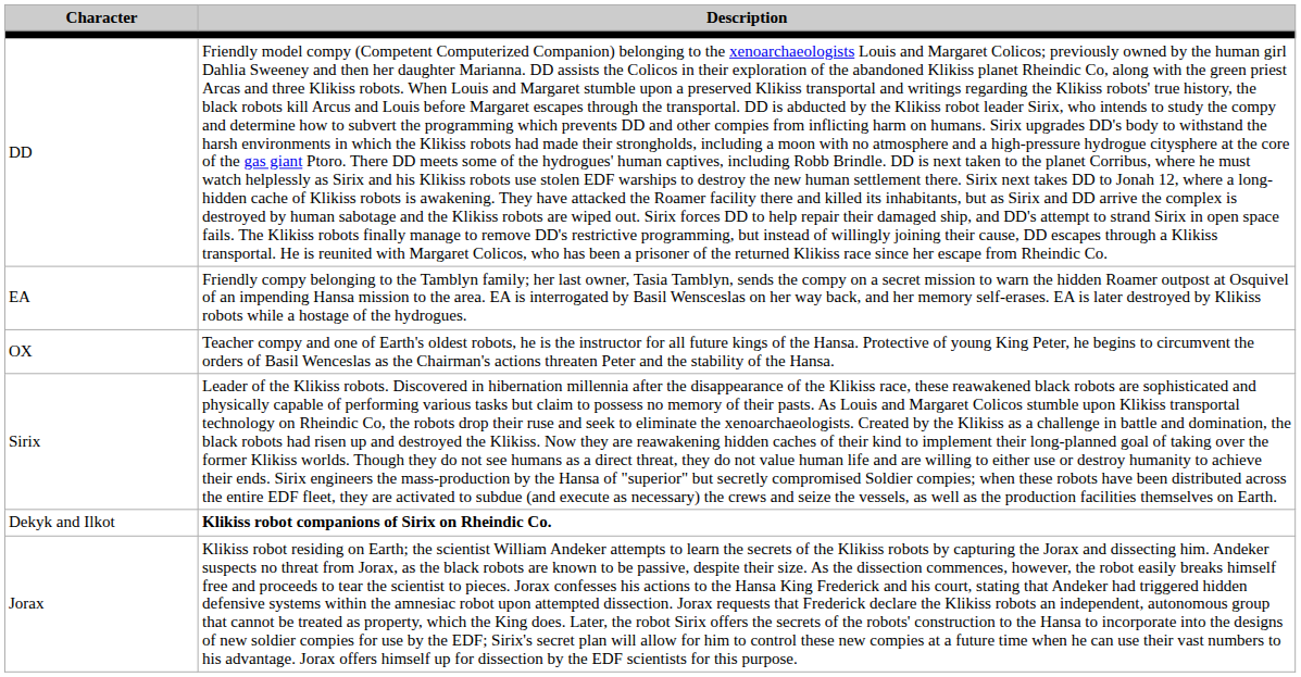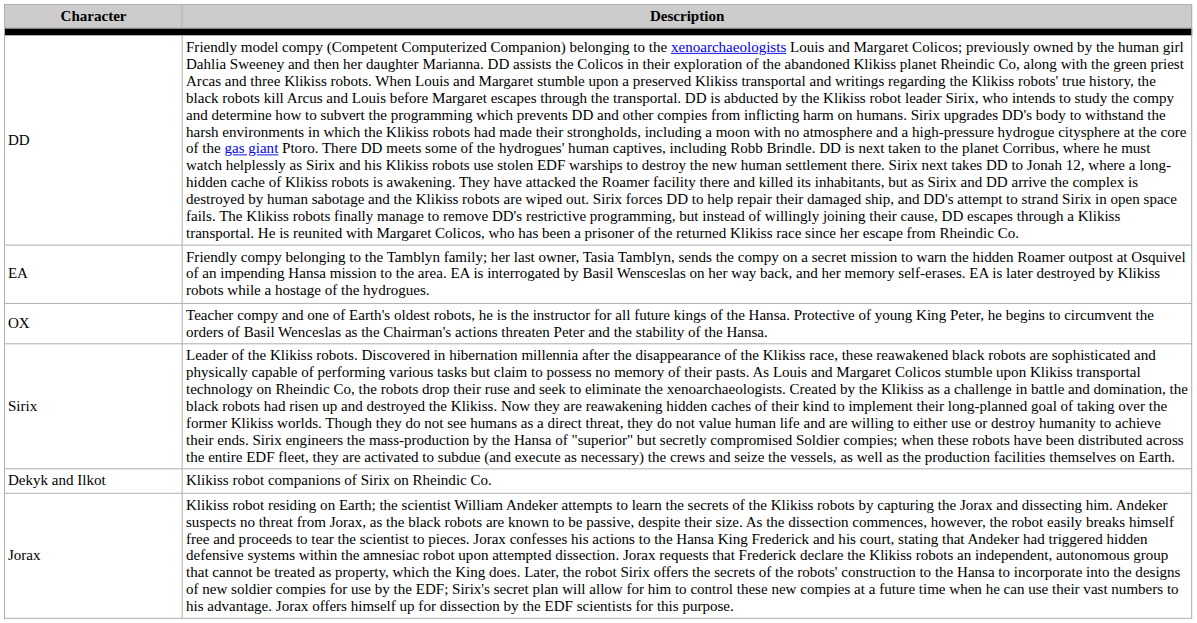Dekyk and Ilkot | Description: bold -> normal
